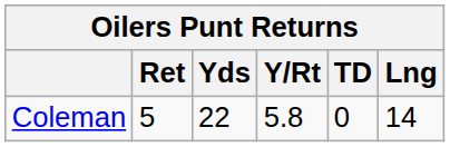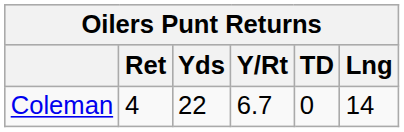Coleman | Ret: 5 -> 4
Coleman | Y/Rt: 5.8 -> 6.7
